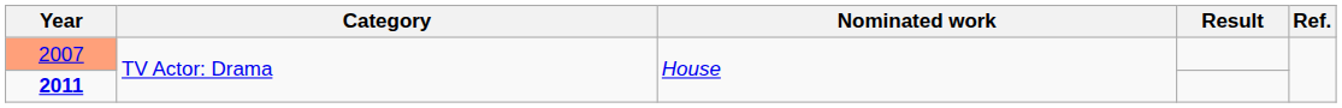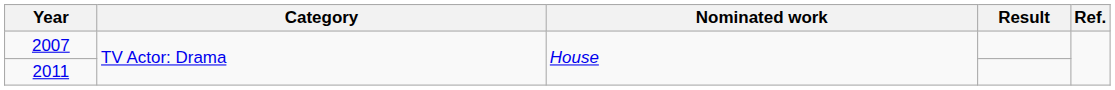2007 | Year: lightsalmon background -> no background
2011 | Year: bold -> normal
